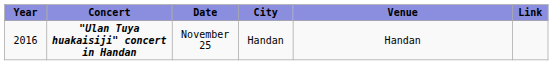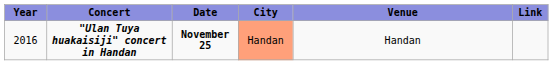"Ulan Tuya huakaisiji" concert in Handan | Date: normal -> bold
"Ulan Tuya huakaisiji" concert in Handan | City: no background -> lightsalmon background
